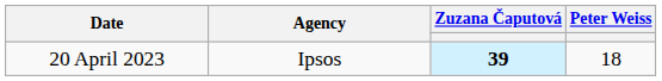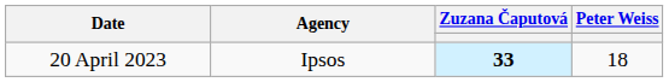20 April 2023 | Zuzana Čaputová: 39 -> 33
